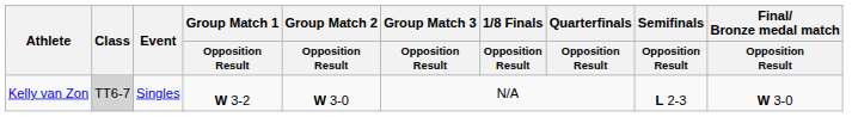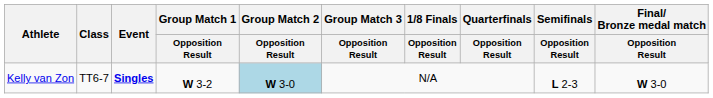Kelly van Zon | Class: lightgrey background -> no background
Kelly van Zon | Event: normal -> bold
Kelly van Zon | Group Match 2 / Opposition Result: no background -> lightblue background
